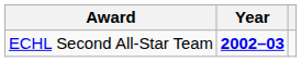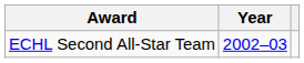row 2 | Year: bold -> normal
